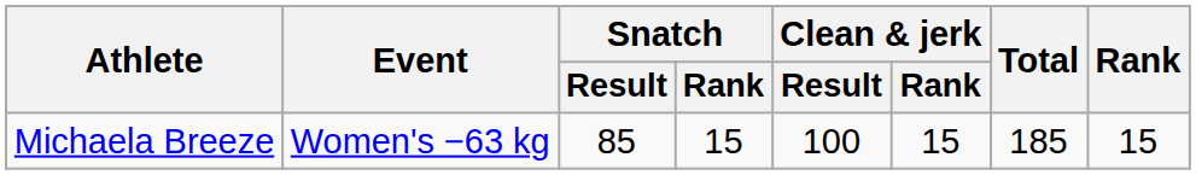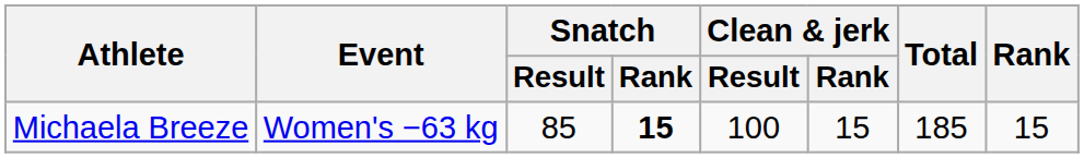Michaela Breeze | Snatch / Rank: normal -> bold
